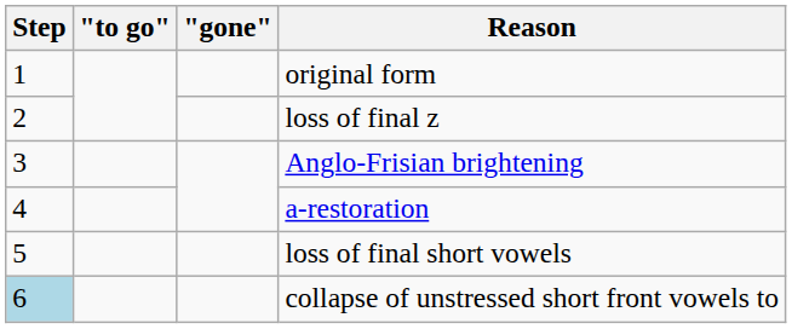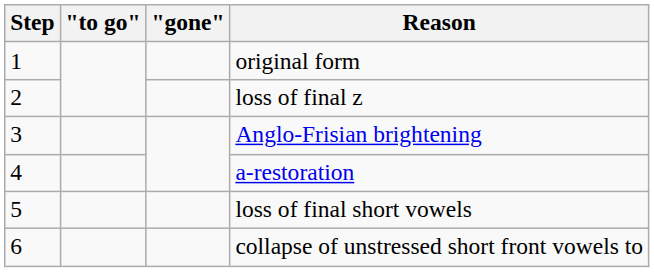collapse of unstressed short front vowels to | Step: lightblue background -> no background
